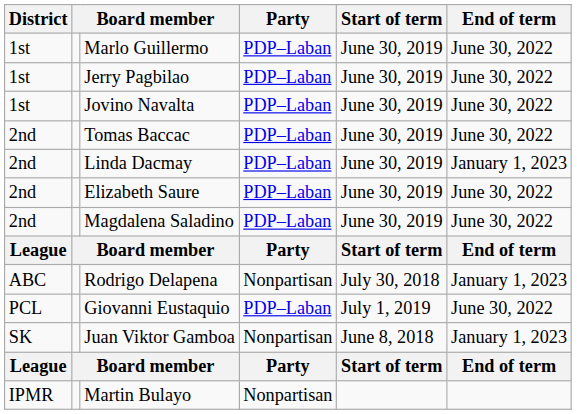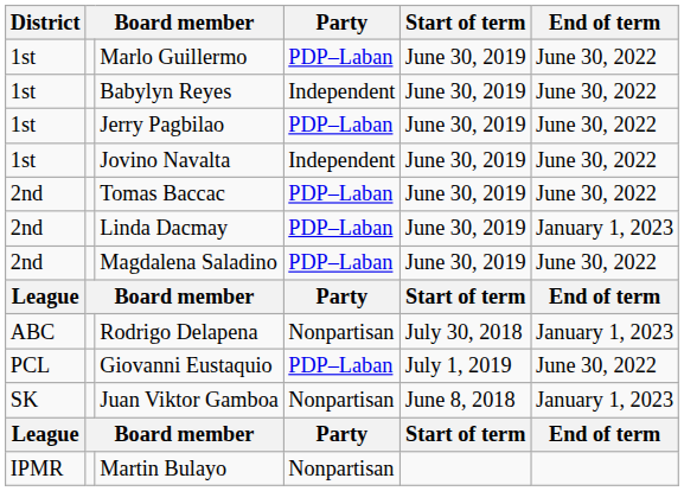+ row: 1st | Babylyn Reyes | Independent | June 30, 2019 | June 30, 2022
Jovino Navalta | Party: PDP–Laban -> Independent
- row: 2nd | Elizabeth Saure | PDP–Laban | June 30, 2019 | June 30, 2022
